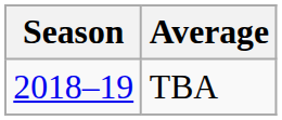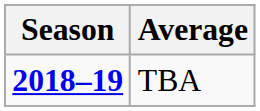TBA | Season: normal -> bold
